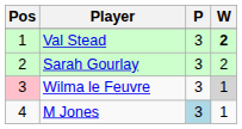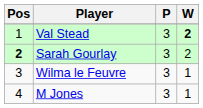Sarah Gourlay | Pos: normal -> bold
Wilma le Feuvre | Pos: pink background -> no background
Wilma le Feuvre | W: lightgrey background -> no background
M Jones | P: lightblue background -> no background
